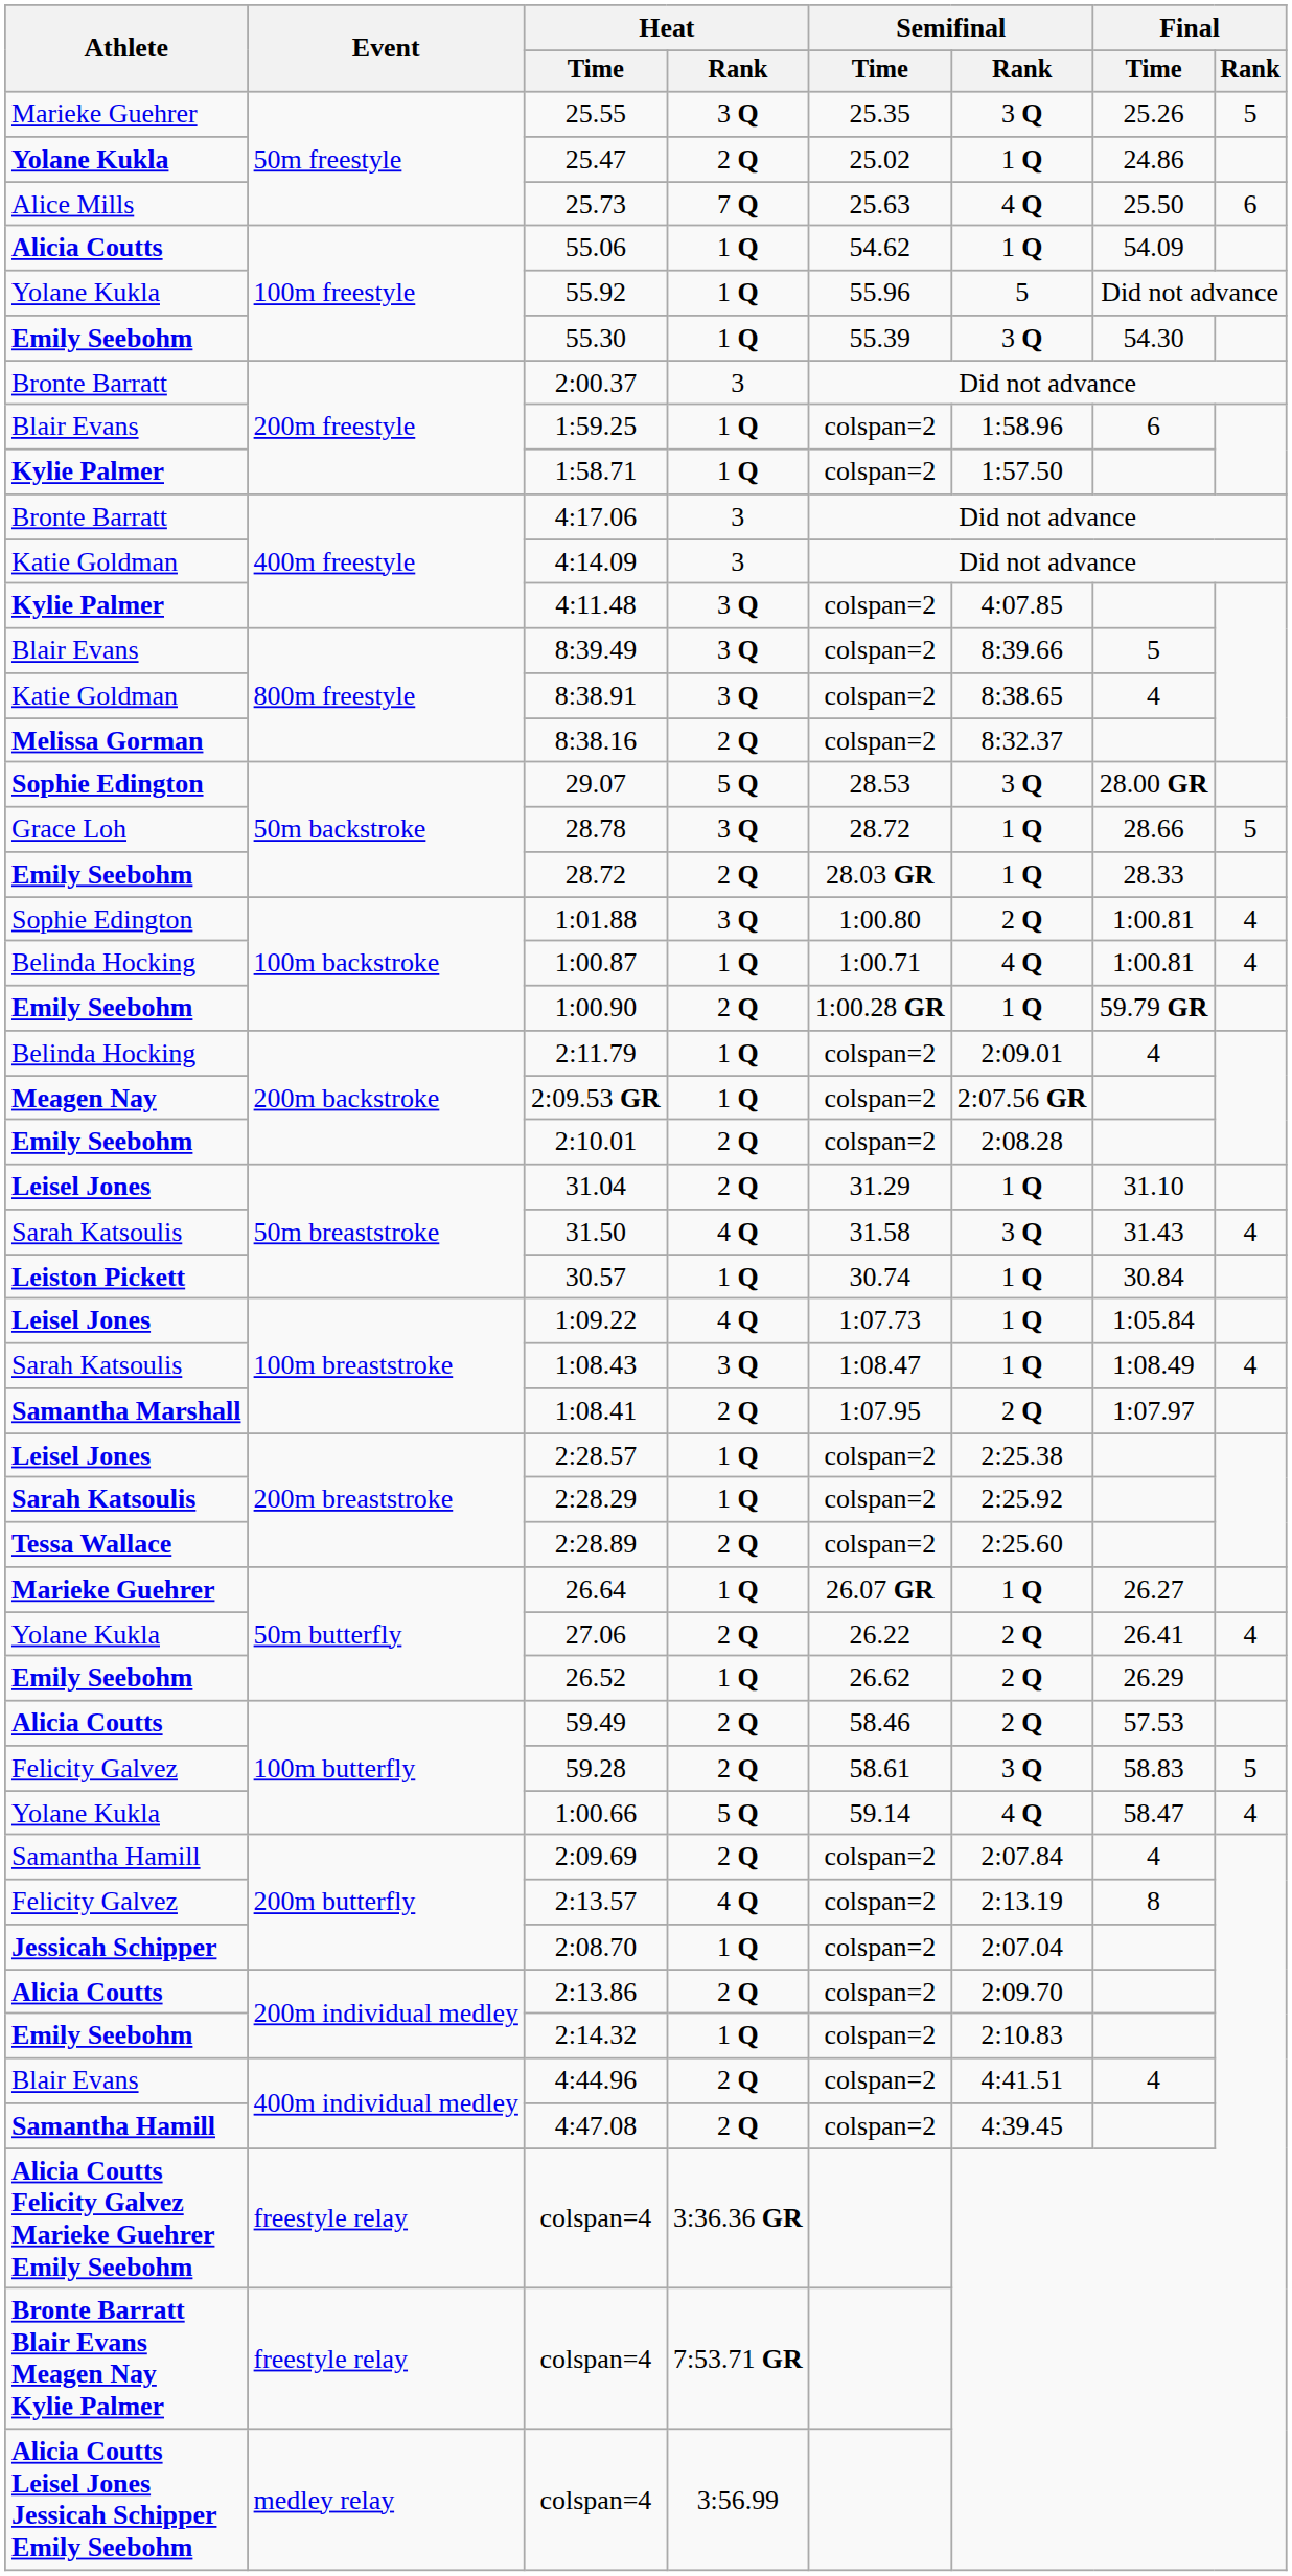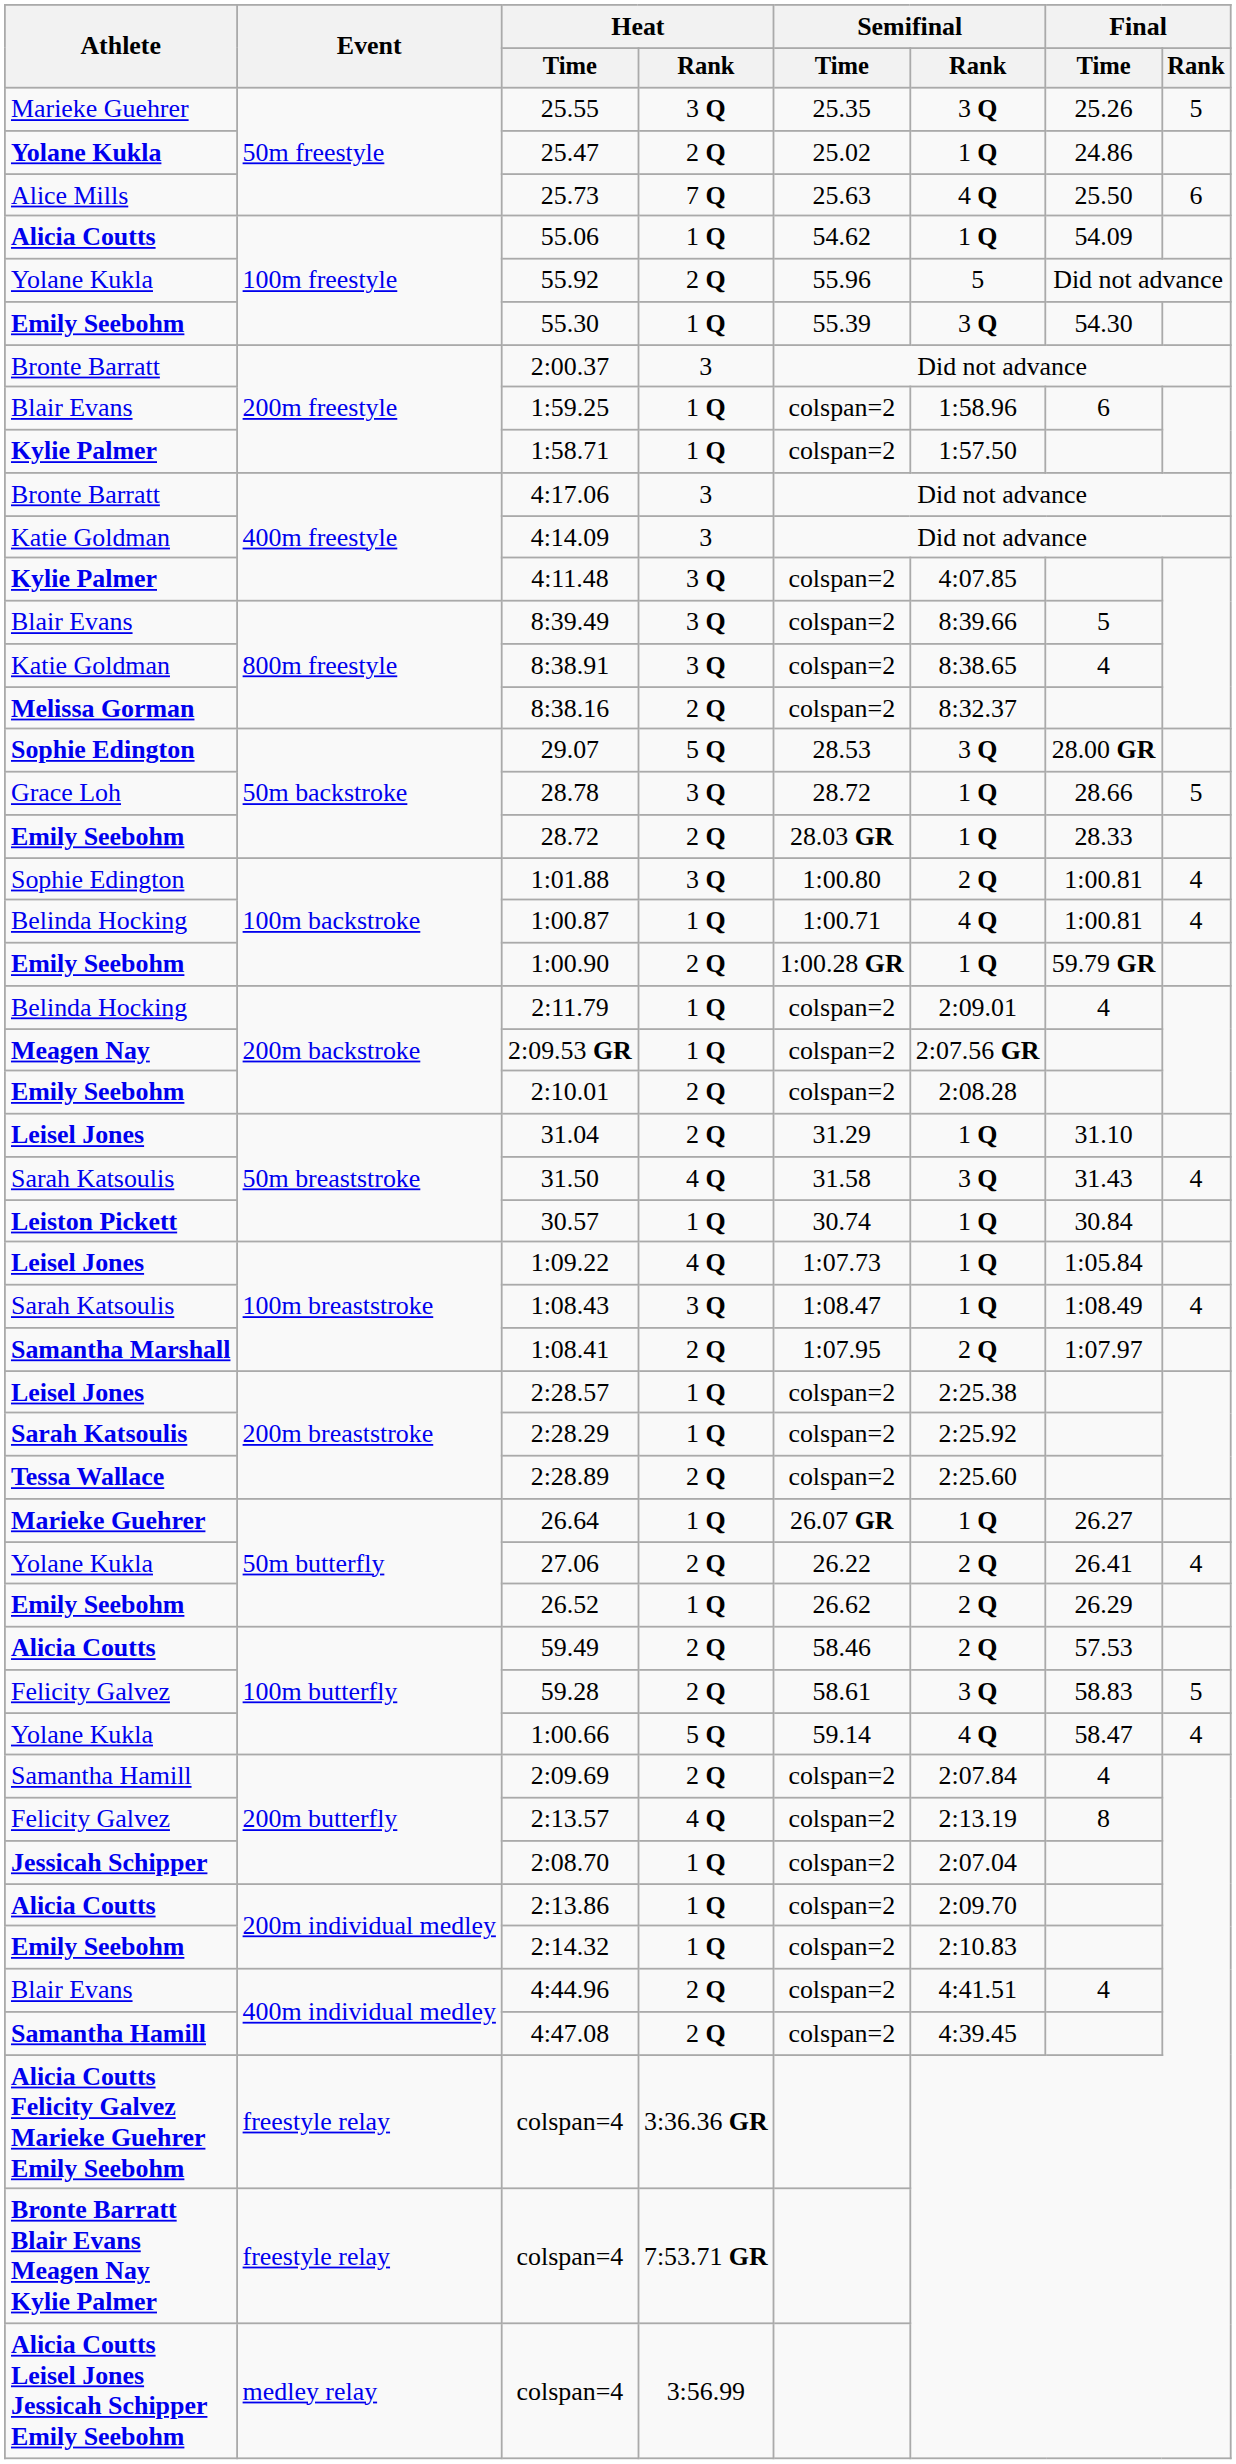55.92 | Heat / Rank: 1 Q -> 2 Q
2:13.86 | Heat / Rank: 2 Q -> 1 Q
